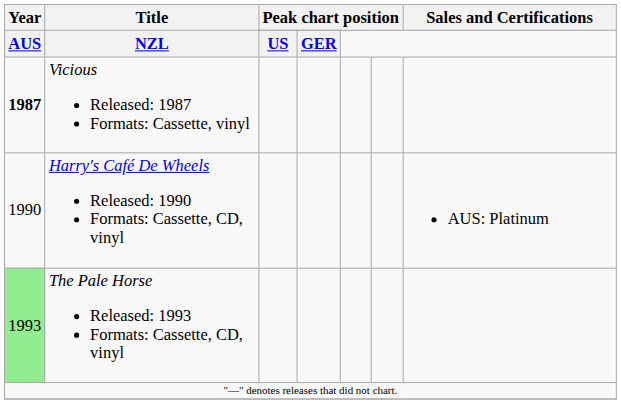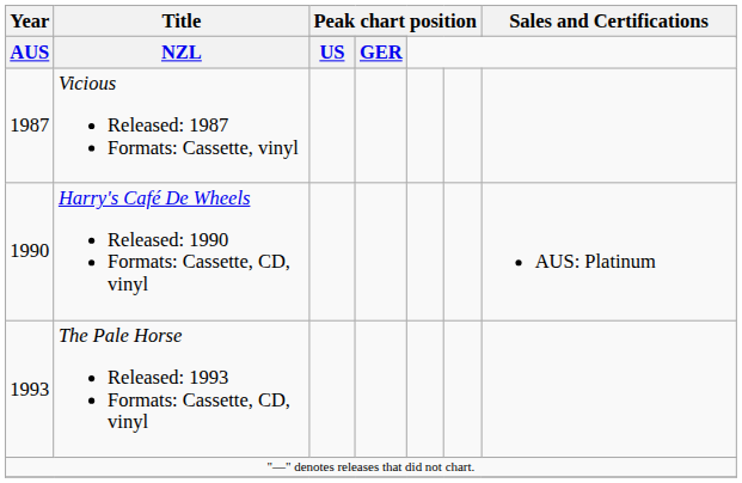Vicious Released: 1987 Formats: Cassette, vinyl | Year: bold -> normal
The Pale Horse Released: 1993 Formats: Cassette, CD, vinyl | Year: lightgreen background -> no background
